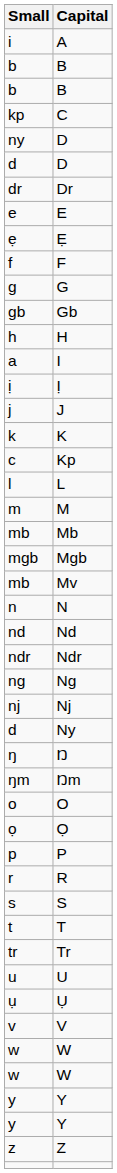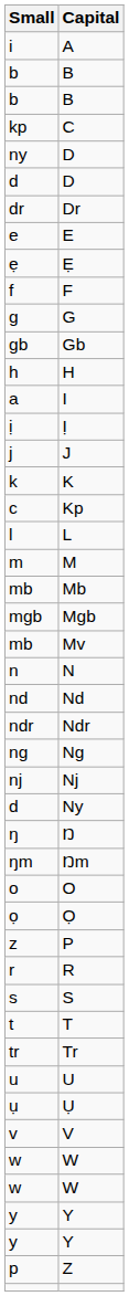row 35 | Small: p -> z
row 47 | Small: z -> p
